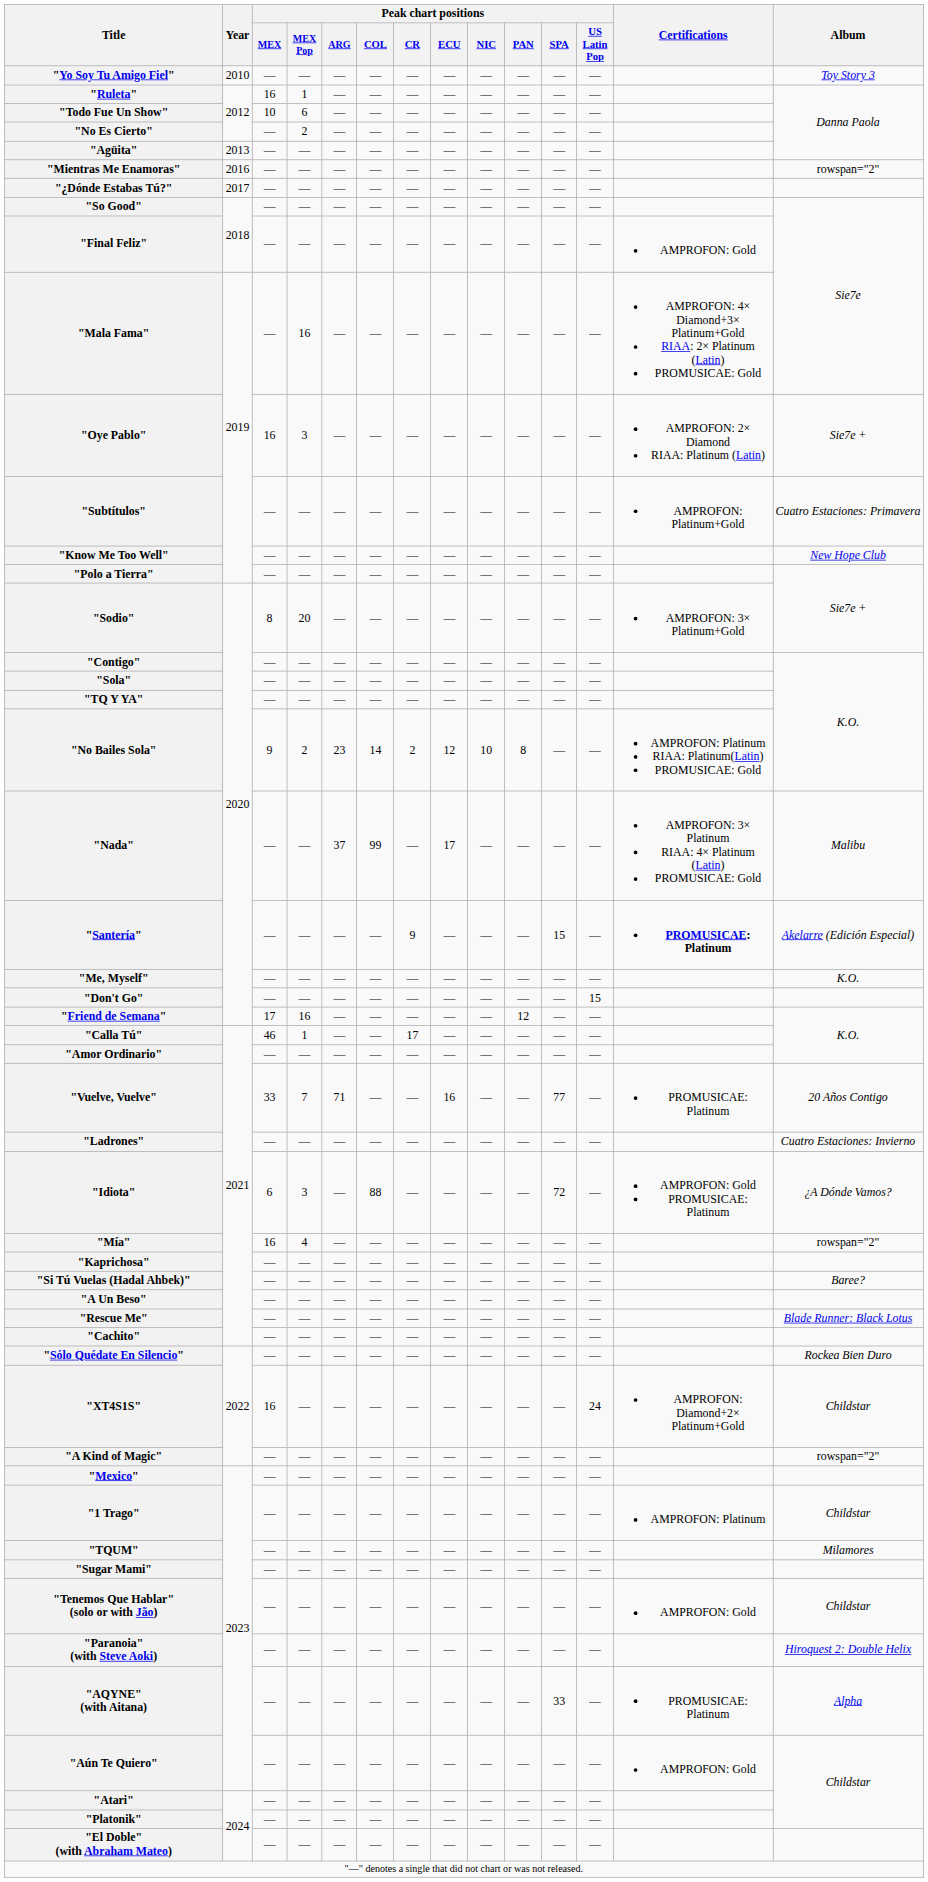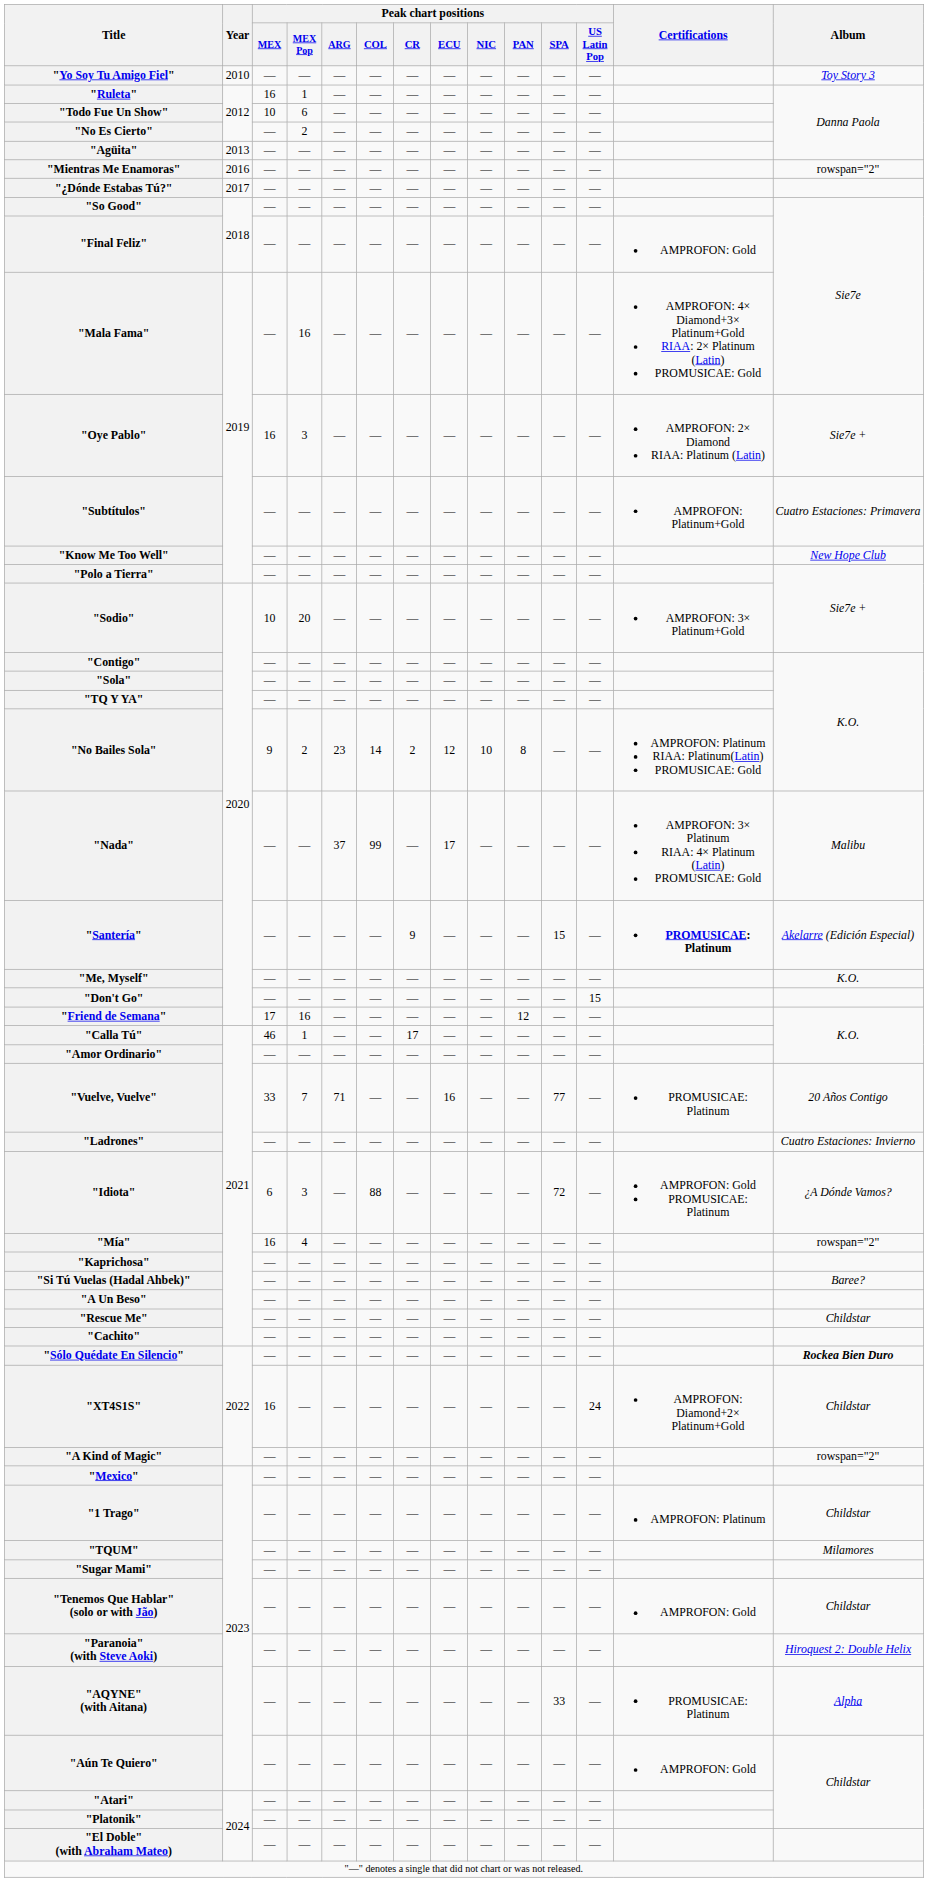"Sodio" | Peak chart positions / MEX: 8 -> 10
"Rescue Me" | Album: Blade Runner: Black Lotus -> Childstar
"Sólo Quédate En Silencio" | Album: normal -> bold
